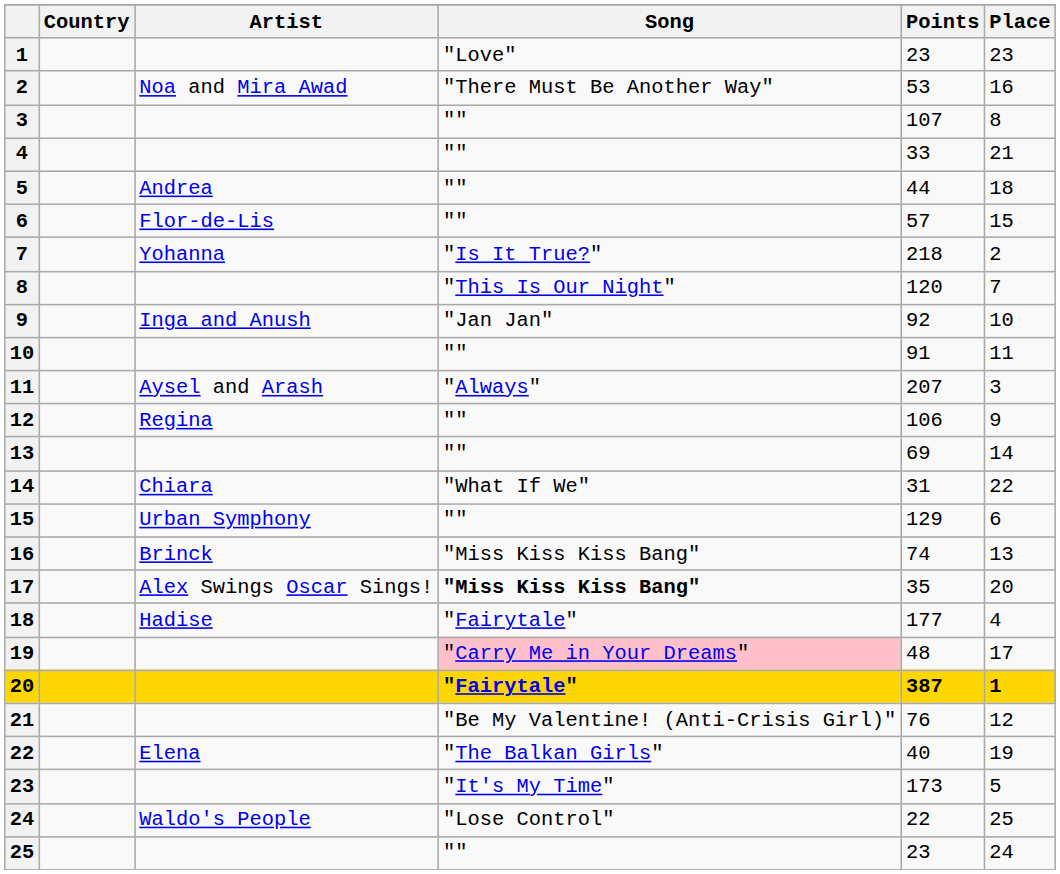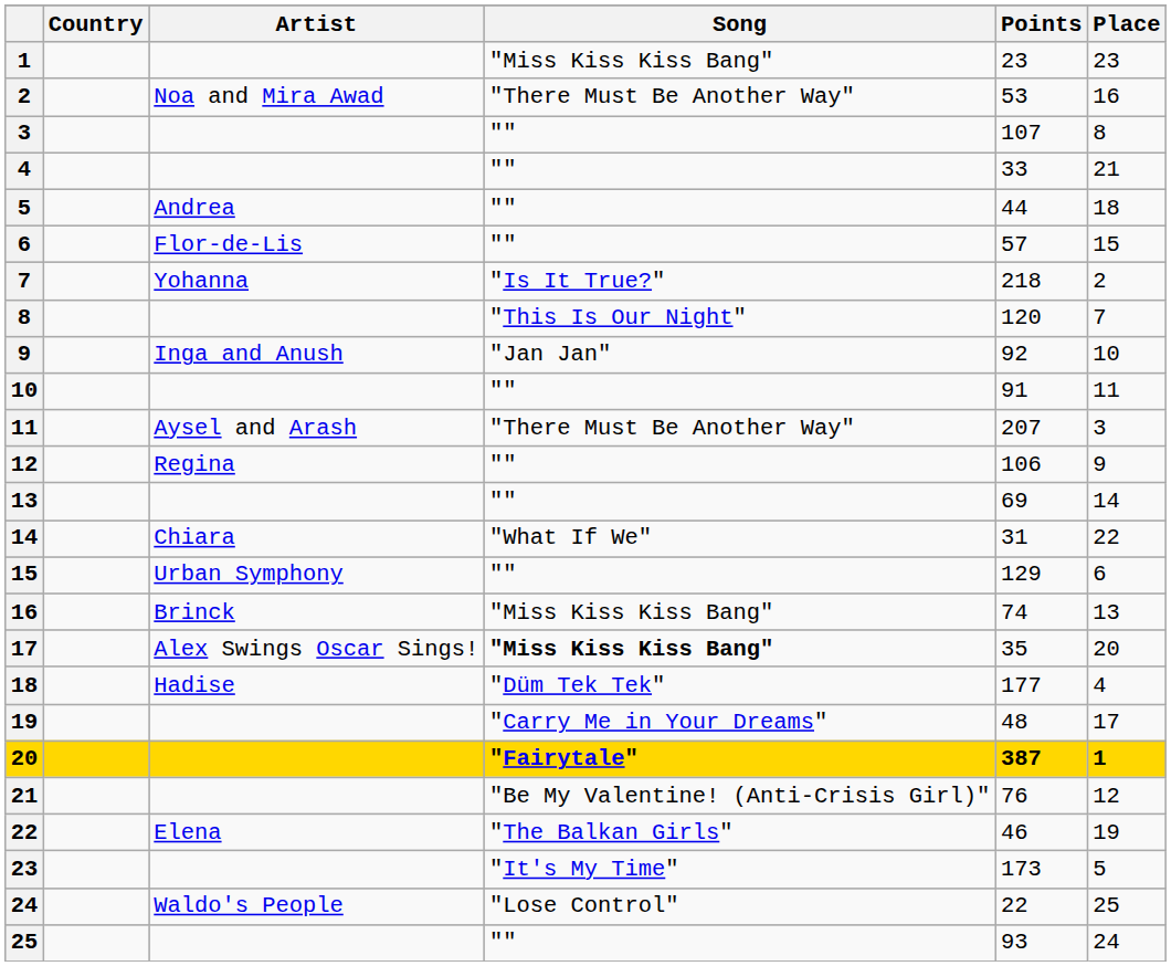row 2 | Song: "Love" -> "Miss Kiss Kiss Bang"
row 12 | Song: "Always" -> "There Must Be Another Way"
row 19 | Song: "Fairytale" -> "Düm Tek Tek"
row 20 | Song: pink background -> no background
row 23 | Points: 40 -> 46
row 26 | Points: 23 -> 93
